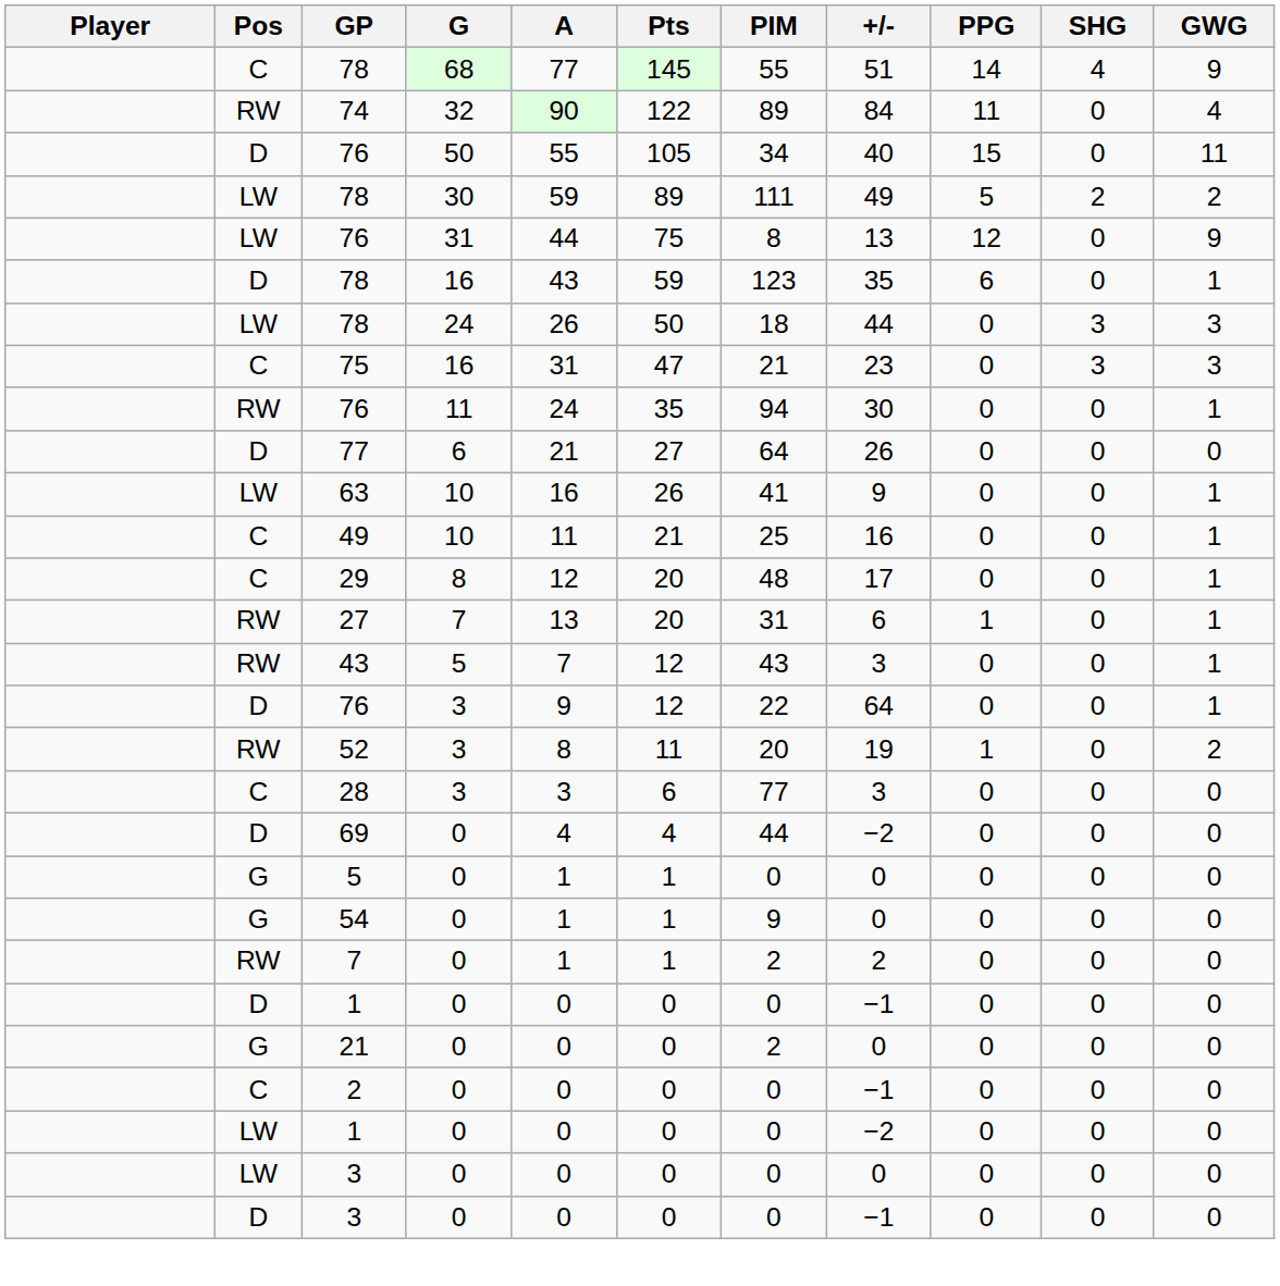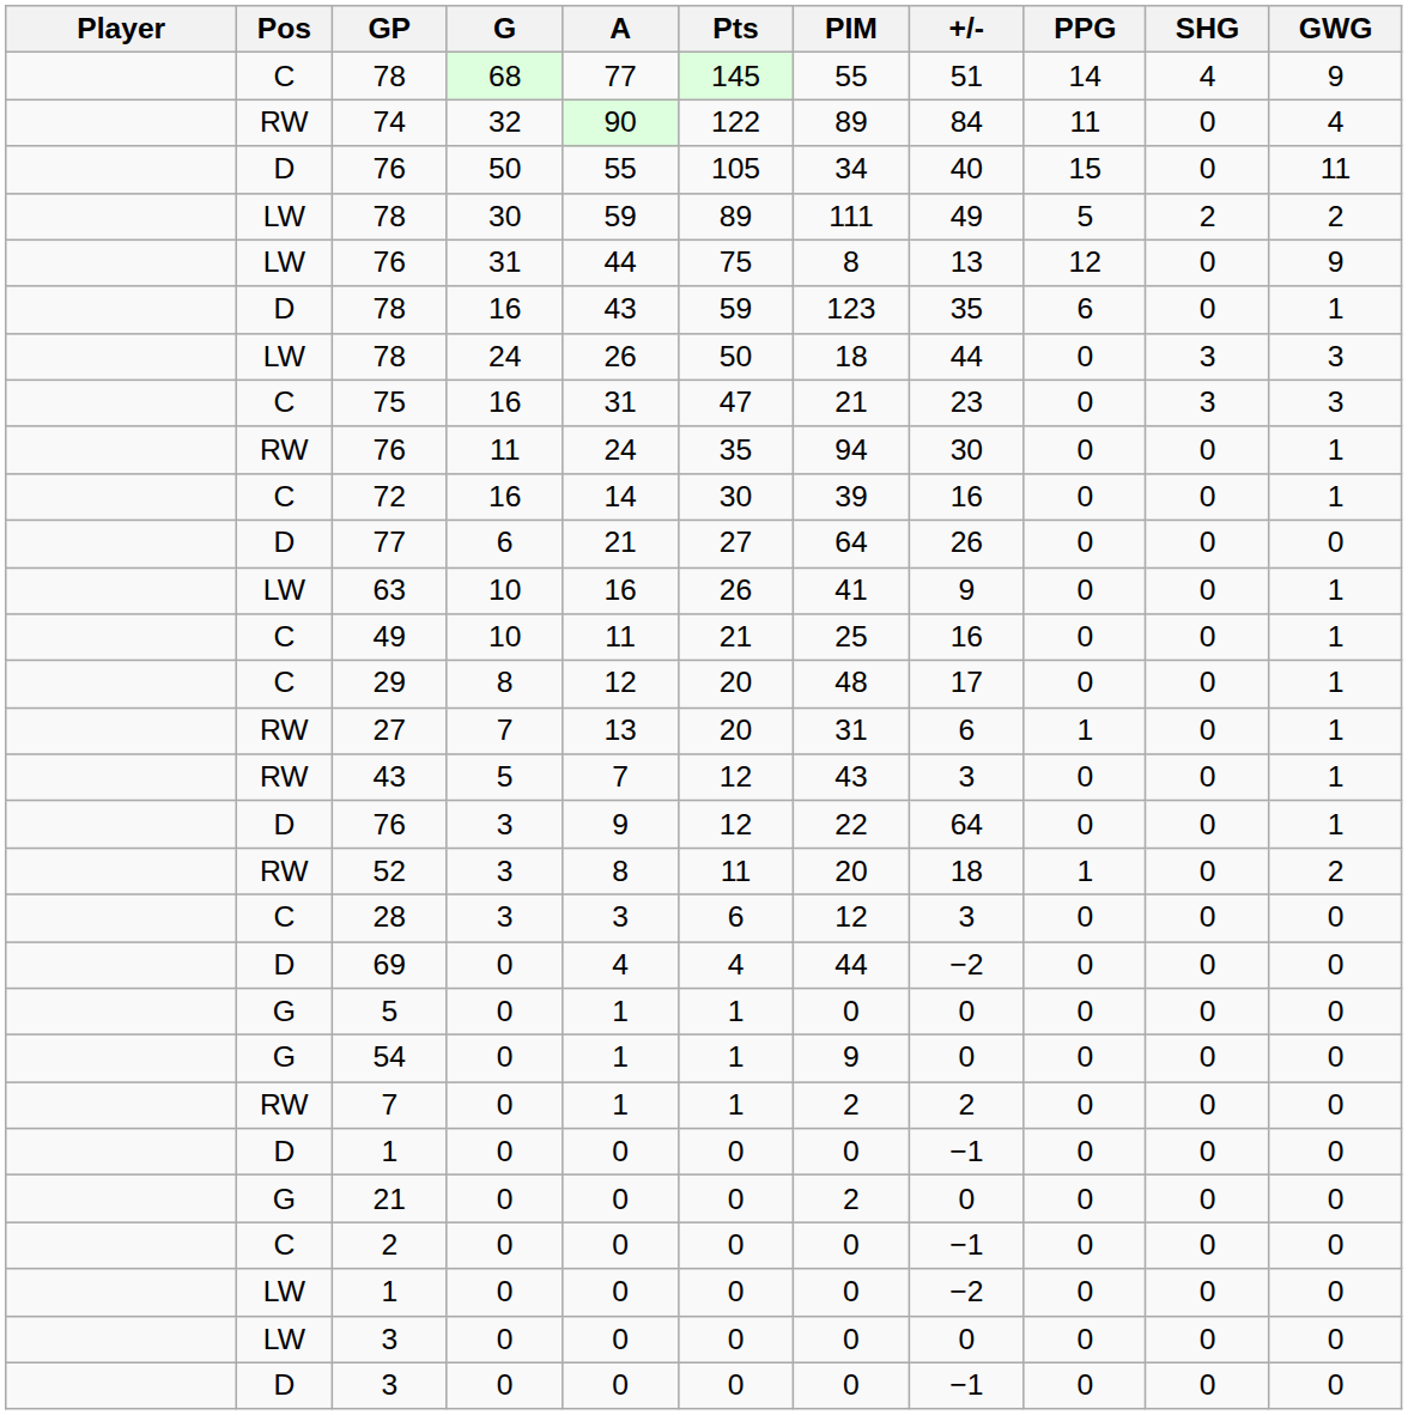+ row: C | 72 | 16 | 14 | 30 | 39 | 16 | 0 | 0 | 1
52 | +/-: 19 -> 18
28 | PIM: 77 -> 12
